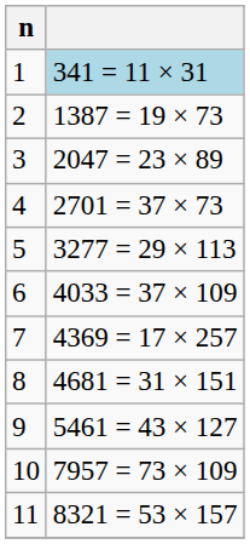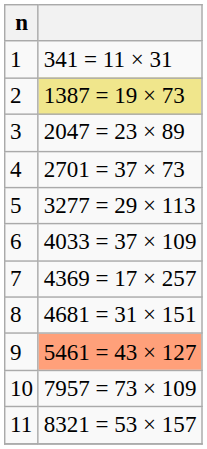1 | column 2: lightblue background -> no background
2 | column 2: no background -> khaki background
9 | column 2: no background -> lightsalmon background
